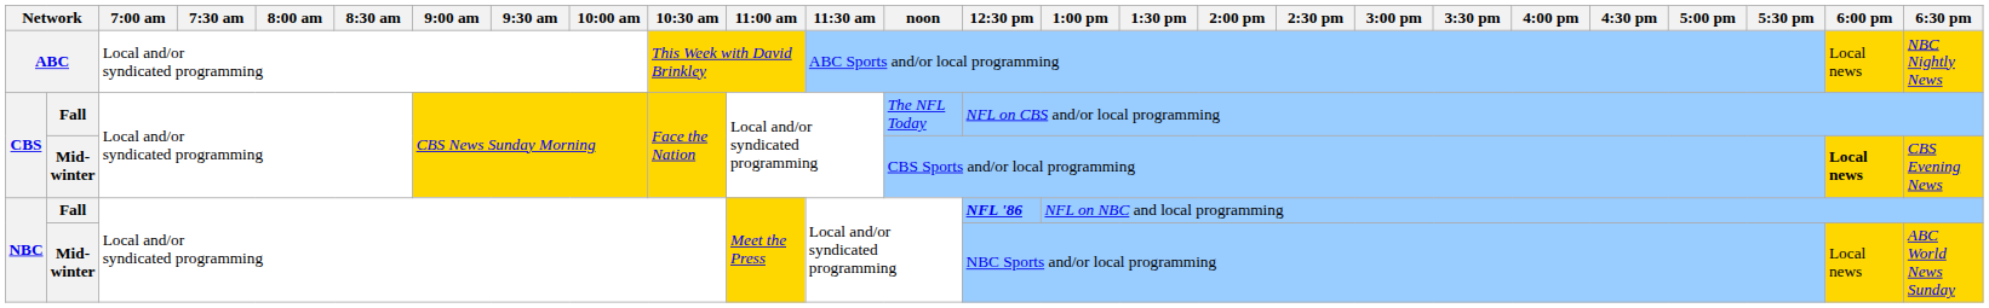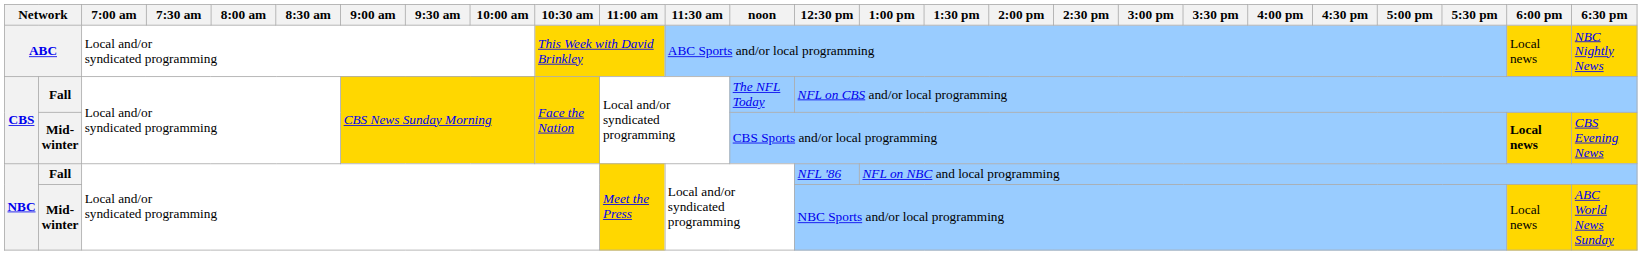NBC / Fall | 12:30 pm: bold -> normal
